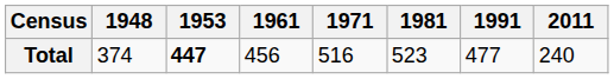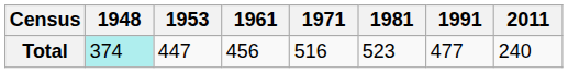row 2 | 1948: no background -> paleturquoise background
row 2 | 1953: bold -> normal
